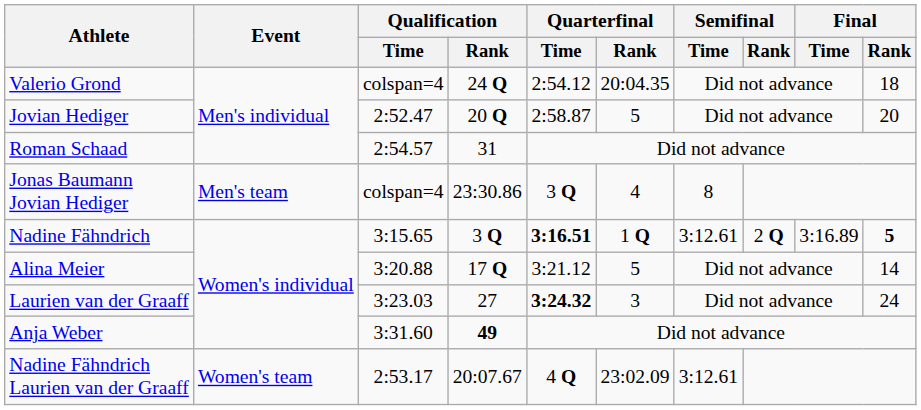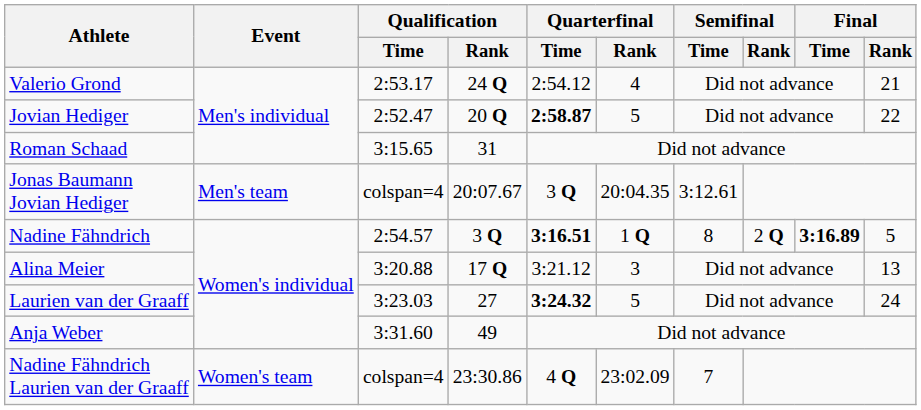Valerio Grond | Qualification / Time: colspan=4 -> 2:53.17
Valerio Grond | Quarterfinal / Rank: 20:04.35 -> 4
Valerio Grond | Final / Rank: 18 -> 21
Jovian Hediger | Quarterfinal / Time: normal -> bold
Jovian Hediger | Final / Rank: 20 -> 22
Roman Schaad | Qualification / Time: 2:54.57 -> 3:15.65
Jonas Baumann Jovian Hediger | Qualification / Rank: 23:30.86 -> 20:07.67
Jonas Baumann Jovian Hediger | Quarterfinal / Rank: 4 -> 20:04.35
Jonas Baumann Jovian Hediger | Semifinal / Time: 8 -> 3:12.61
Nadine Fähndrich | Qualification / Time: 3:15.65 -> 2:54.57
Nadine Fähndrich | Semifinal / Time: 3:12.61 -> 8
Nadine Fähndrich | Final / Time: normal -> bold
Nadine Fähndrich | Final / Rank: bold -> normal
Alina Meier | Quarterfinal / Rank: 5 -> 3
Alina Meier | Final / Rank: 14 -> 13
Laurien van der Graaff | Quarterfinal / Rank: 3 -> 5
Anja Weber | Qualification / Rank: bold -> normal
Nadine Fähndrich Laurien van der Graaff | Qualification / Time: 2:53.17 -> colspan=4
Nadine Fähndrich Laurien van der Graaff | Qualification / Rank: 20:07.67 -> 23:30.86
Nadine Fähndrich Laurien van der Graaff | Semifinal / Time: 3:12.61 -> 7
